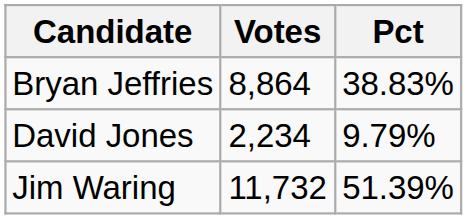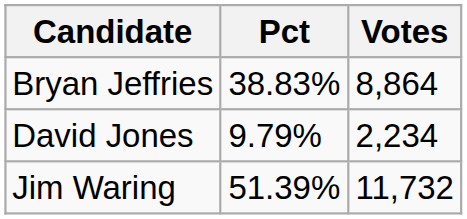columns swapped: Votes <-> Pct
